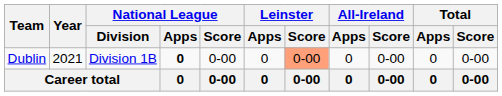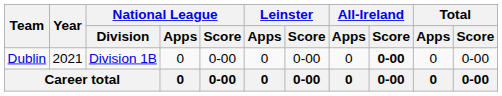Dublin | National League / Apps: bold -> normal
Dublin | Leinster / Score: lightsalmon background -> no background
Dublin | All-Ireland / Score: normal -> bold
